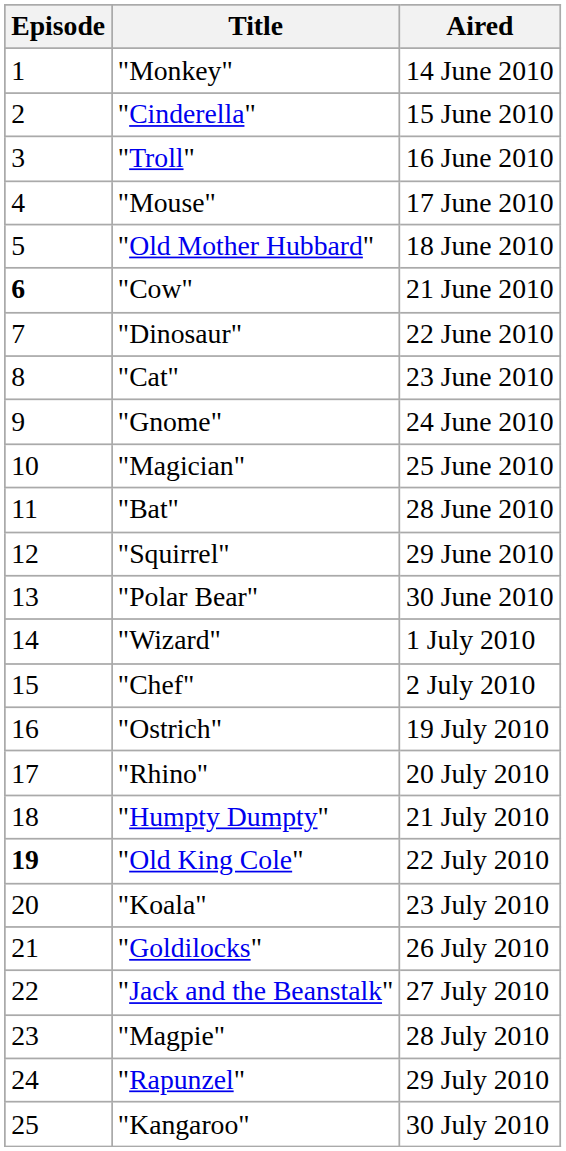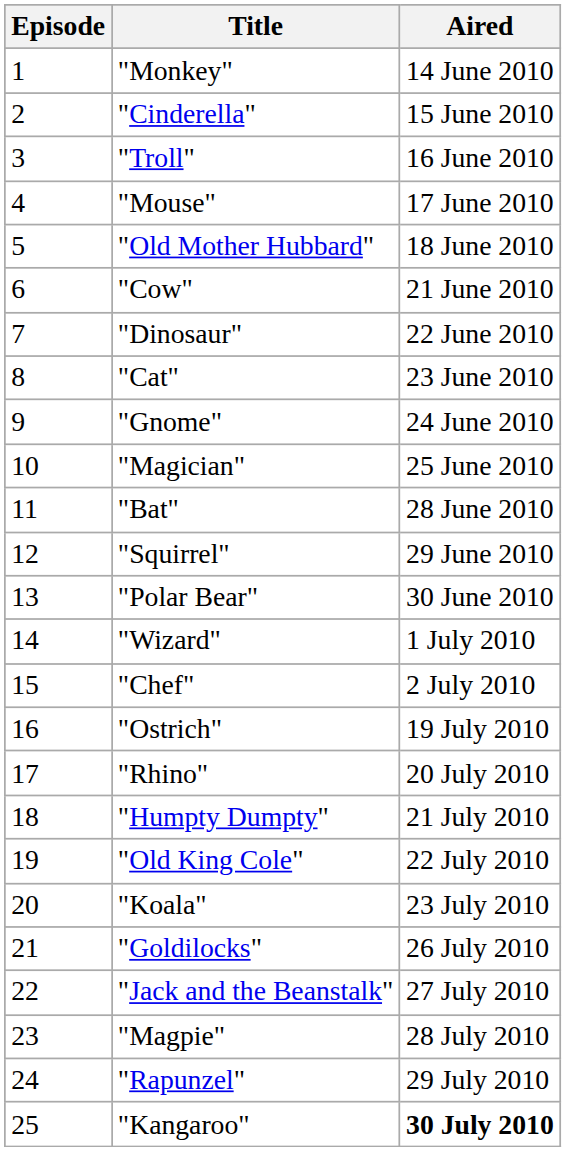"Cow" | Episode: bold -> normal
"Old King Cole" | Episode: bold -> normal
"Kangaroo" | Aired: normal -> bold
